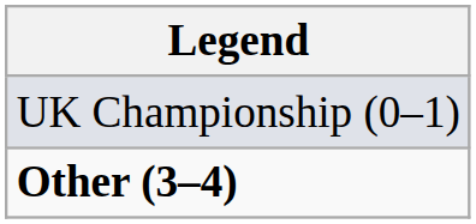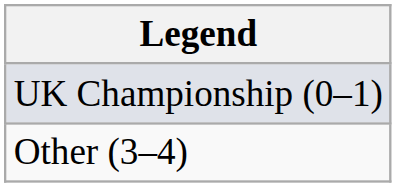row 3 | column 1: bold -> normal
